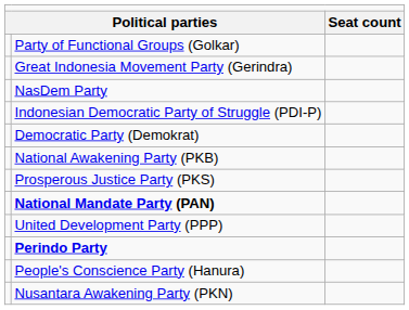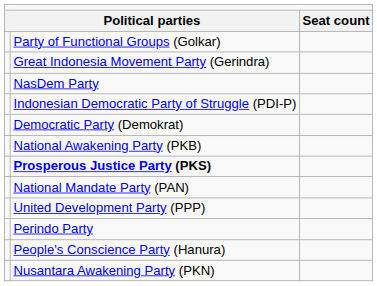Prosperous Justice Party (PKS) | column 2: normal -> bold
National Mandate Party (PAN) | column 2: bold -> normal
Perindo Party | column 2: bold -> normal
